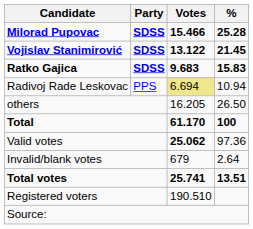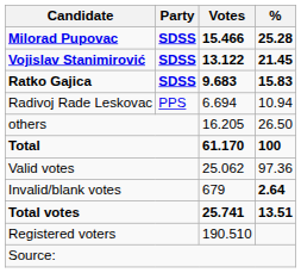Radivoj Rade Leskovac | Votes: khaki background -> no background
Valid votes | Votes: bold -> normal
Invalid/blank votes | %: normal -> bold
